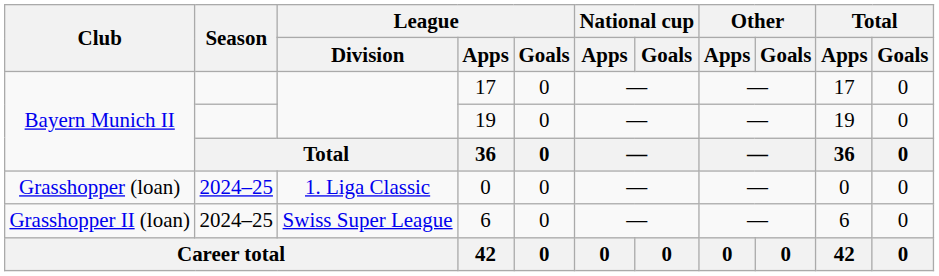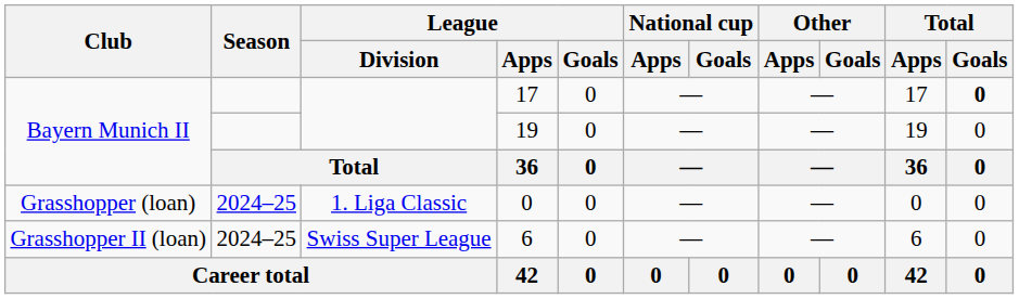row 3 | Total / Goals: normal -> bold
